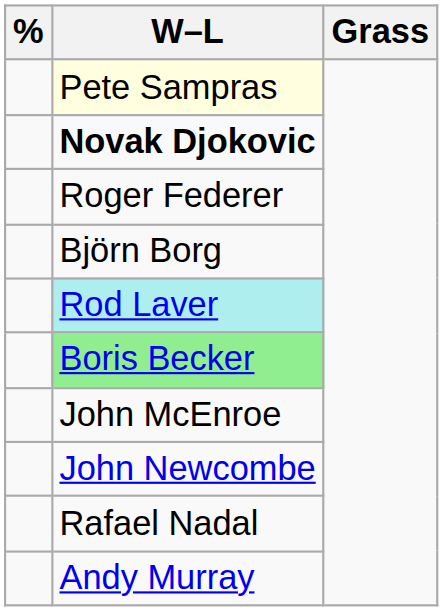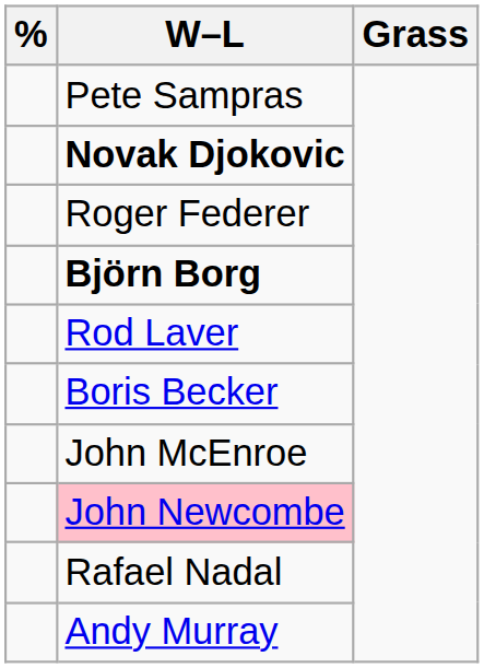Pete Sampras | W–L: lightyellow background -> no background
Björn Borg | W–L: normal -> bold
Rod Laver | W–L: paleturquoise background -> no background
Boris Becker | W–L: lightgreen background -> no background
John Newcombe | W–L: no background -> pink background
